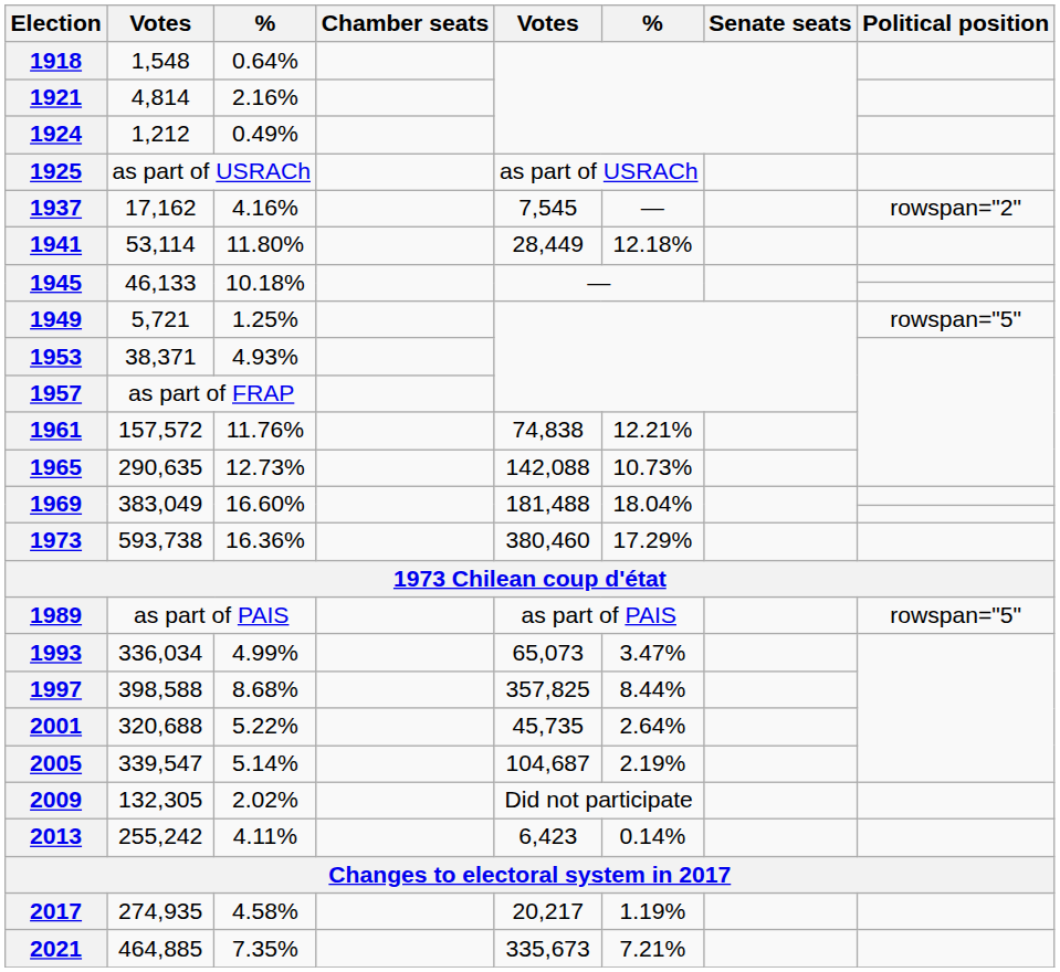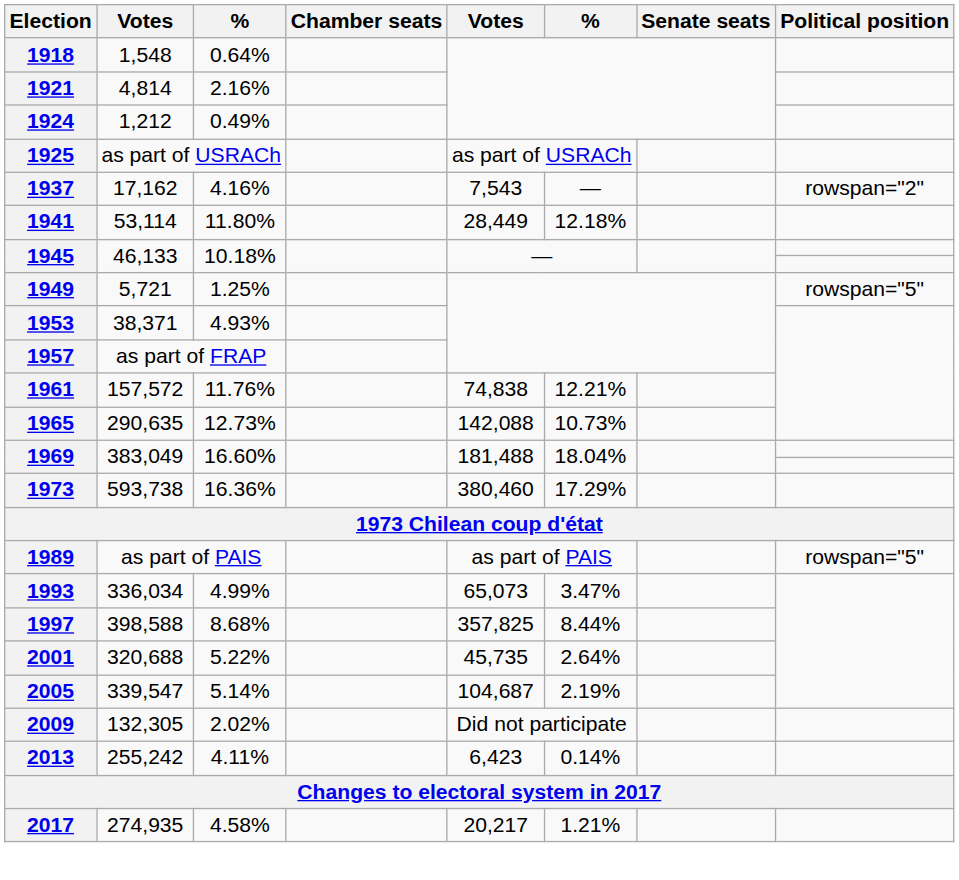1937 | column 5: 7,545 -> 7,543
2017 | column 6: 1.19% -> 1.21%
- row: 2021 | 464,885 | 7.35% | 335,673 | 7.21%
